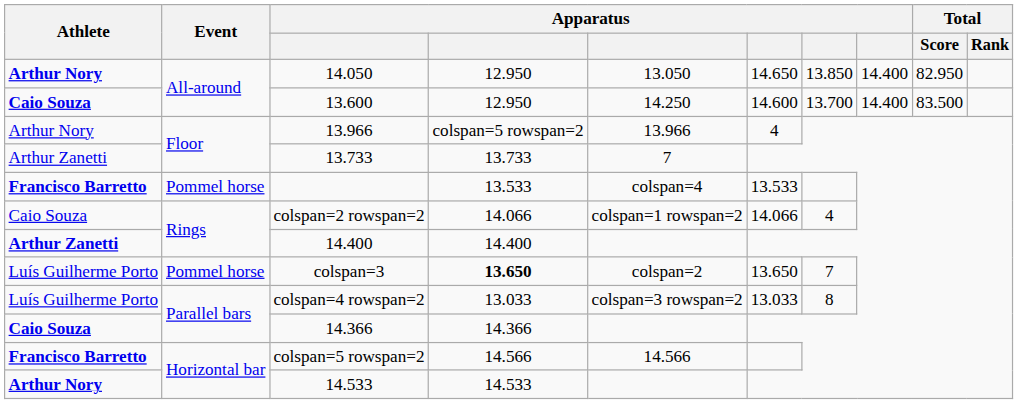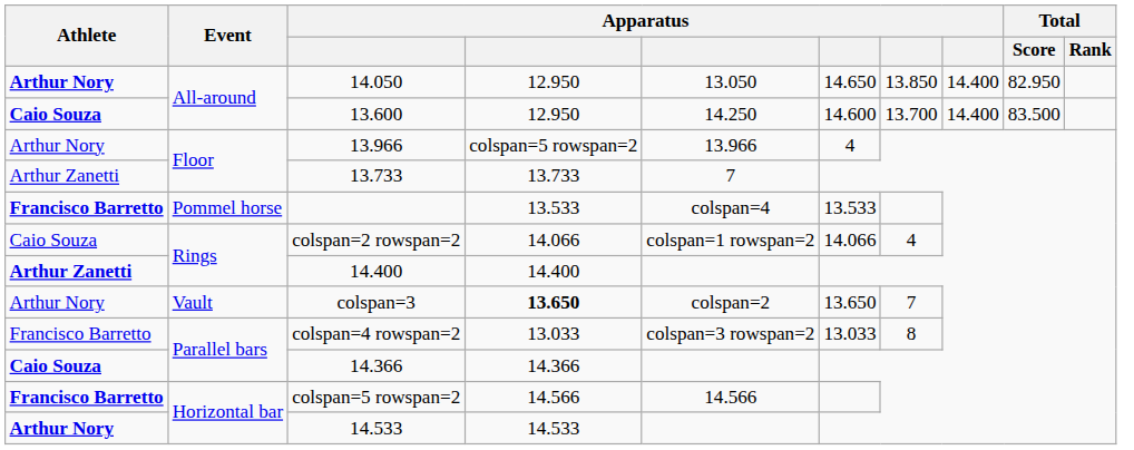colspan=3 | Athlete: Luís Guilherme Porto -> Arthur Nory
colspan=3 | Event: Pommel horse -> Vault
colspan=4 rowspan=2 | Athlete: Luís Guilherme Porto -> Francisco Barretto
